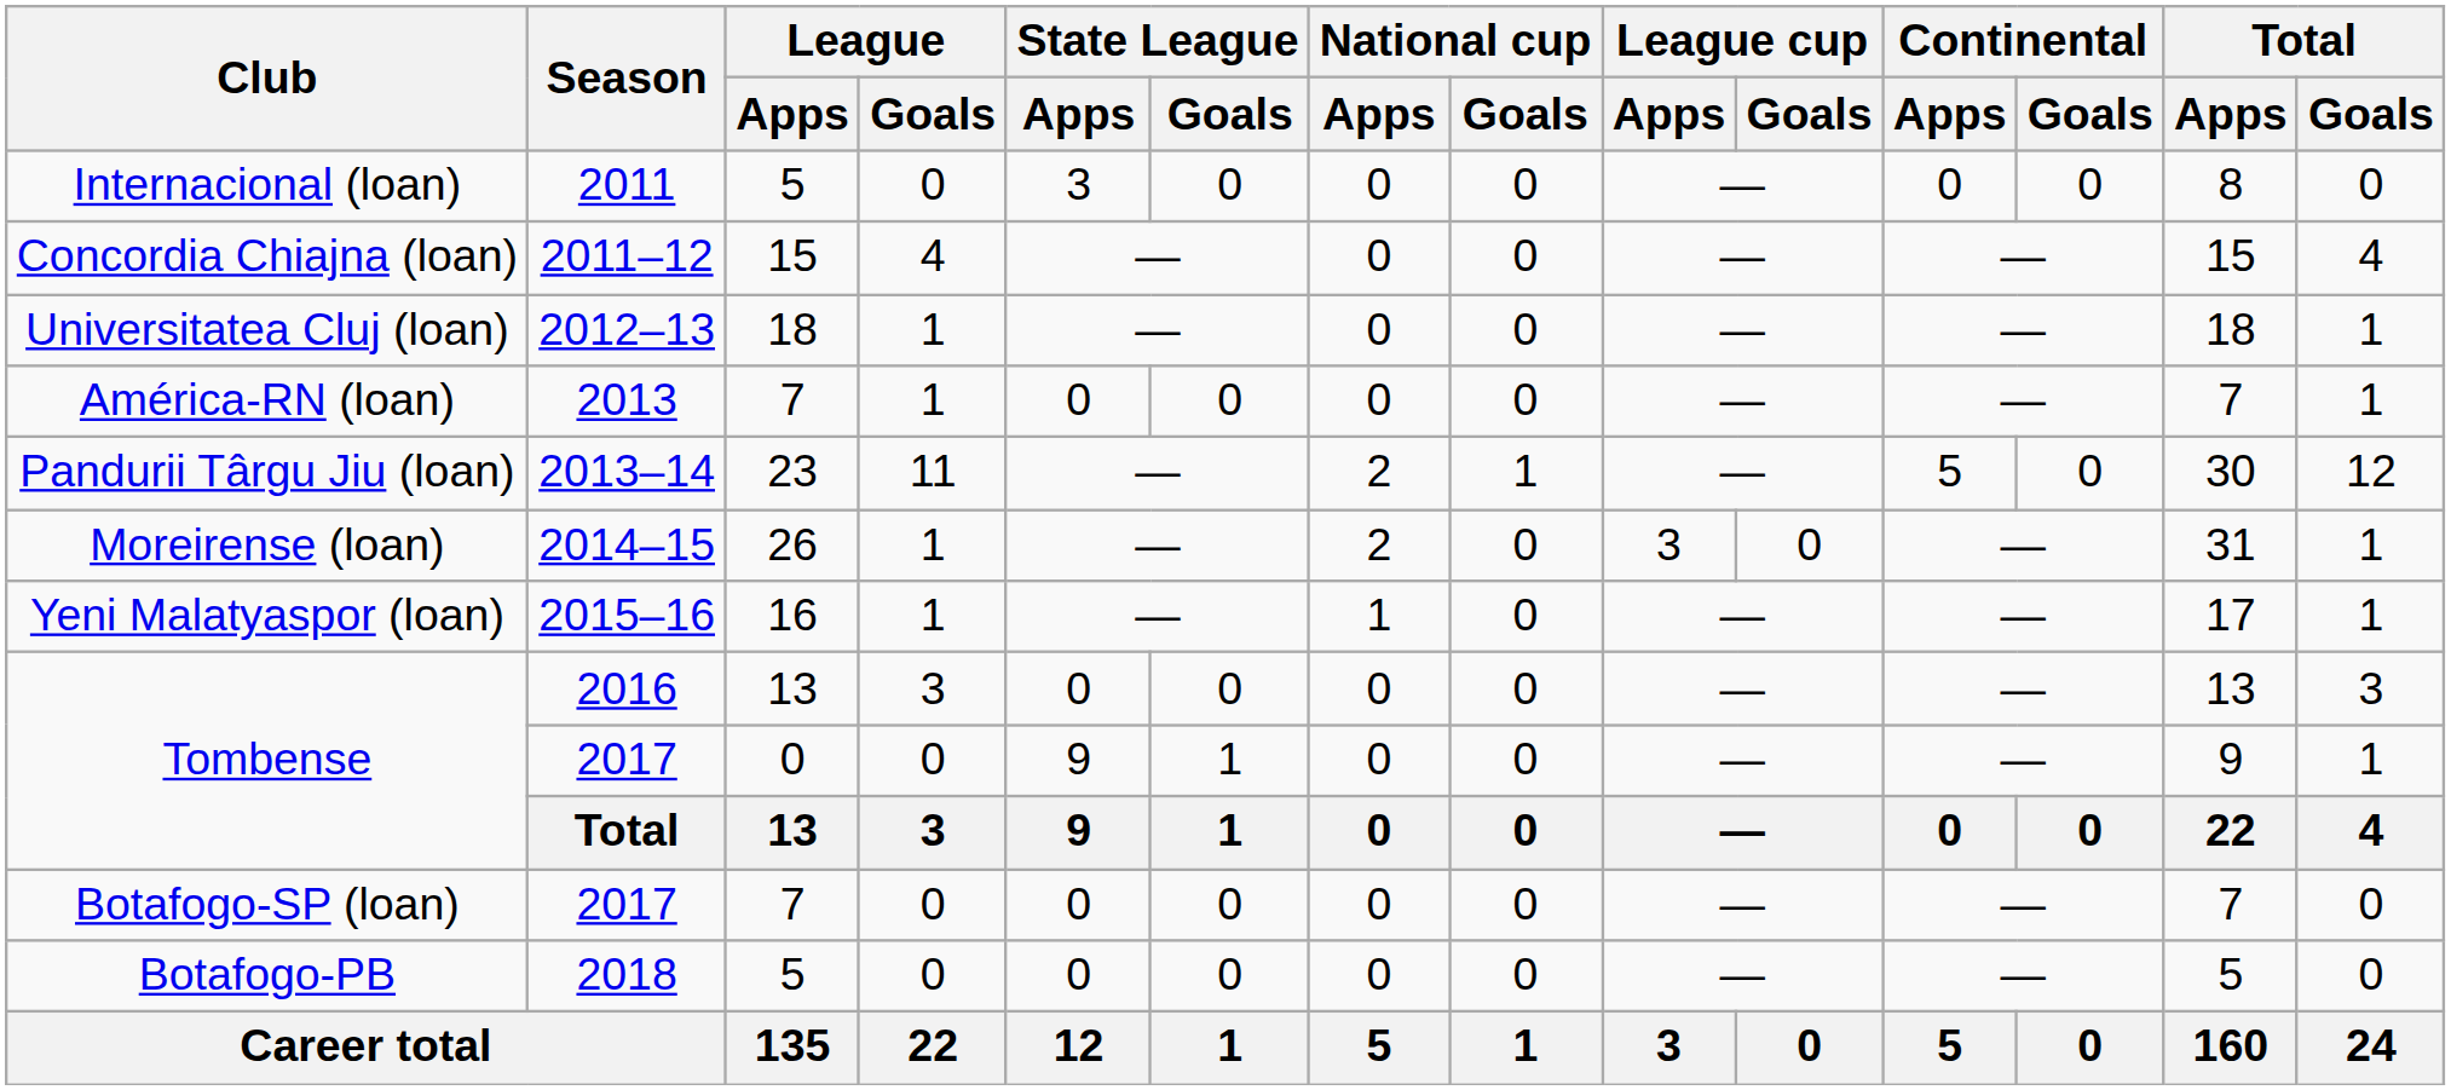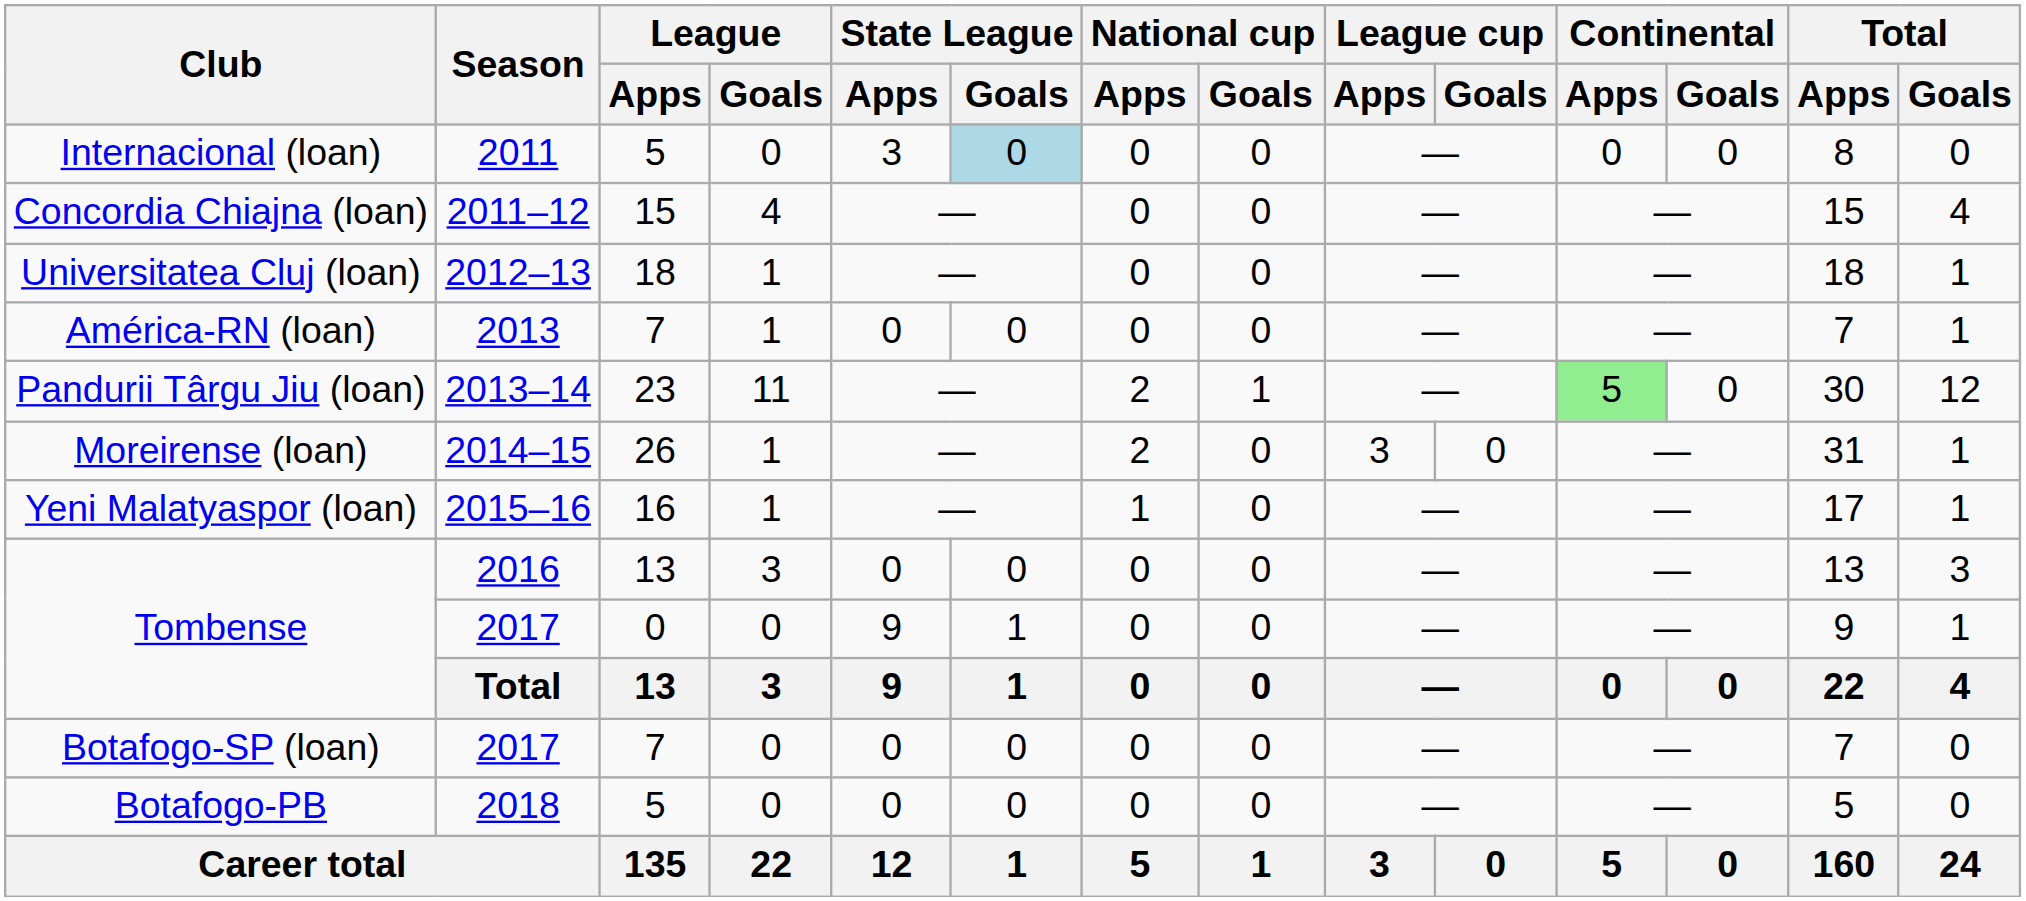Internacional (loan) | State League / Goals: no background -> lightblue background
Pandurii Târgu Jiu (loan) | Continental / Apps: no background -> lightgreen background
